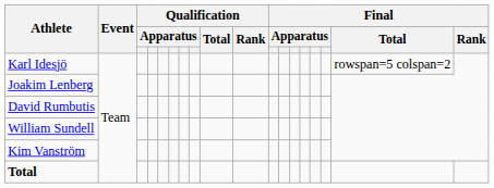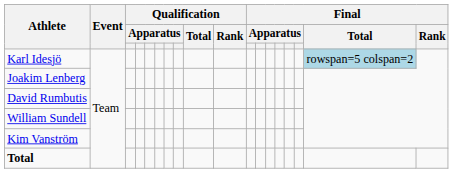Karl Idesjö | Final / Total: no background -> lightblue background
